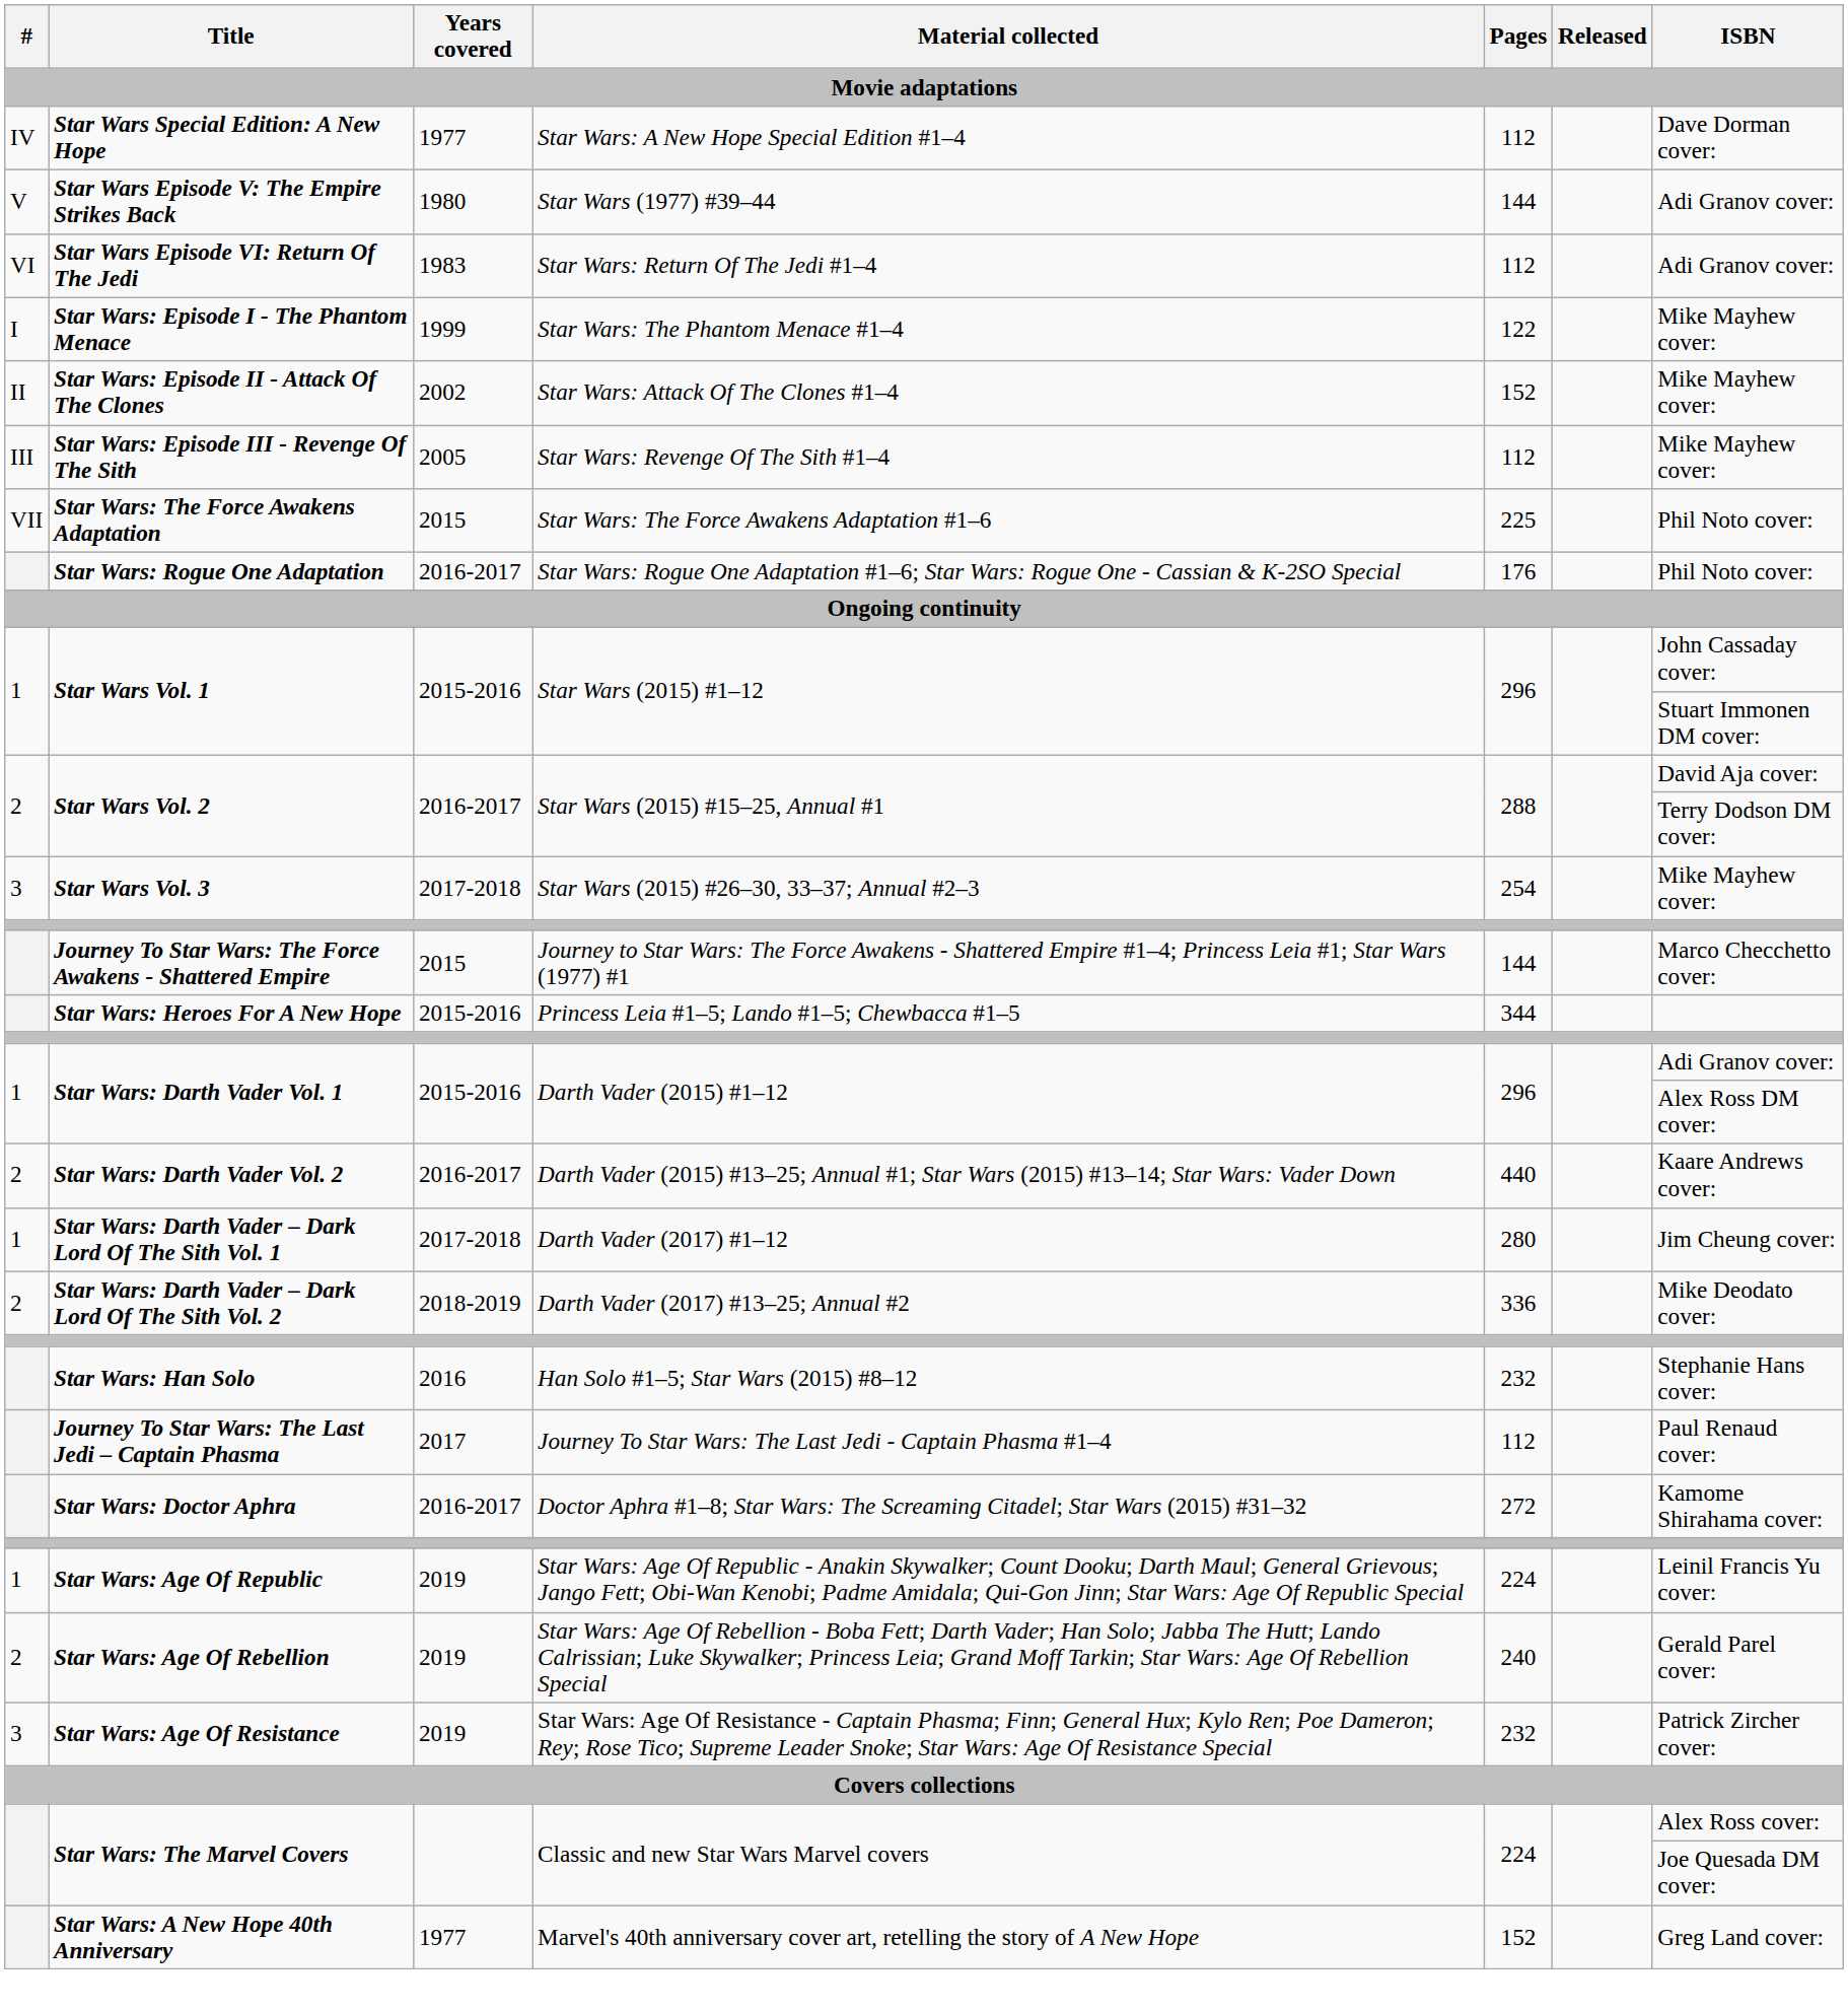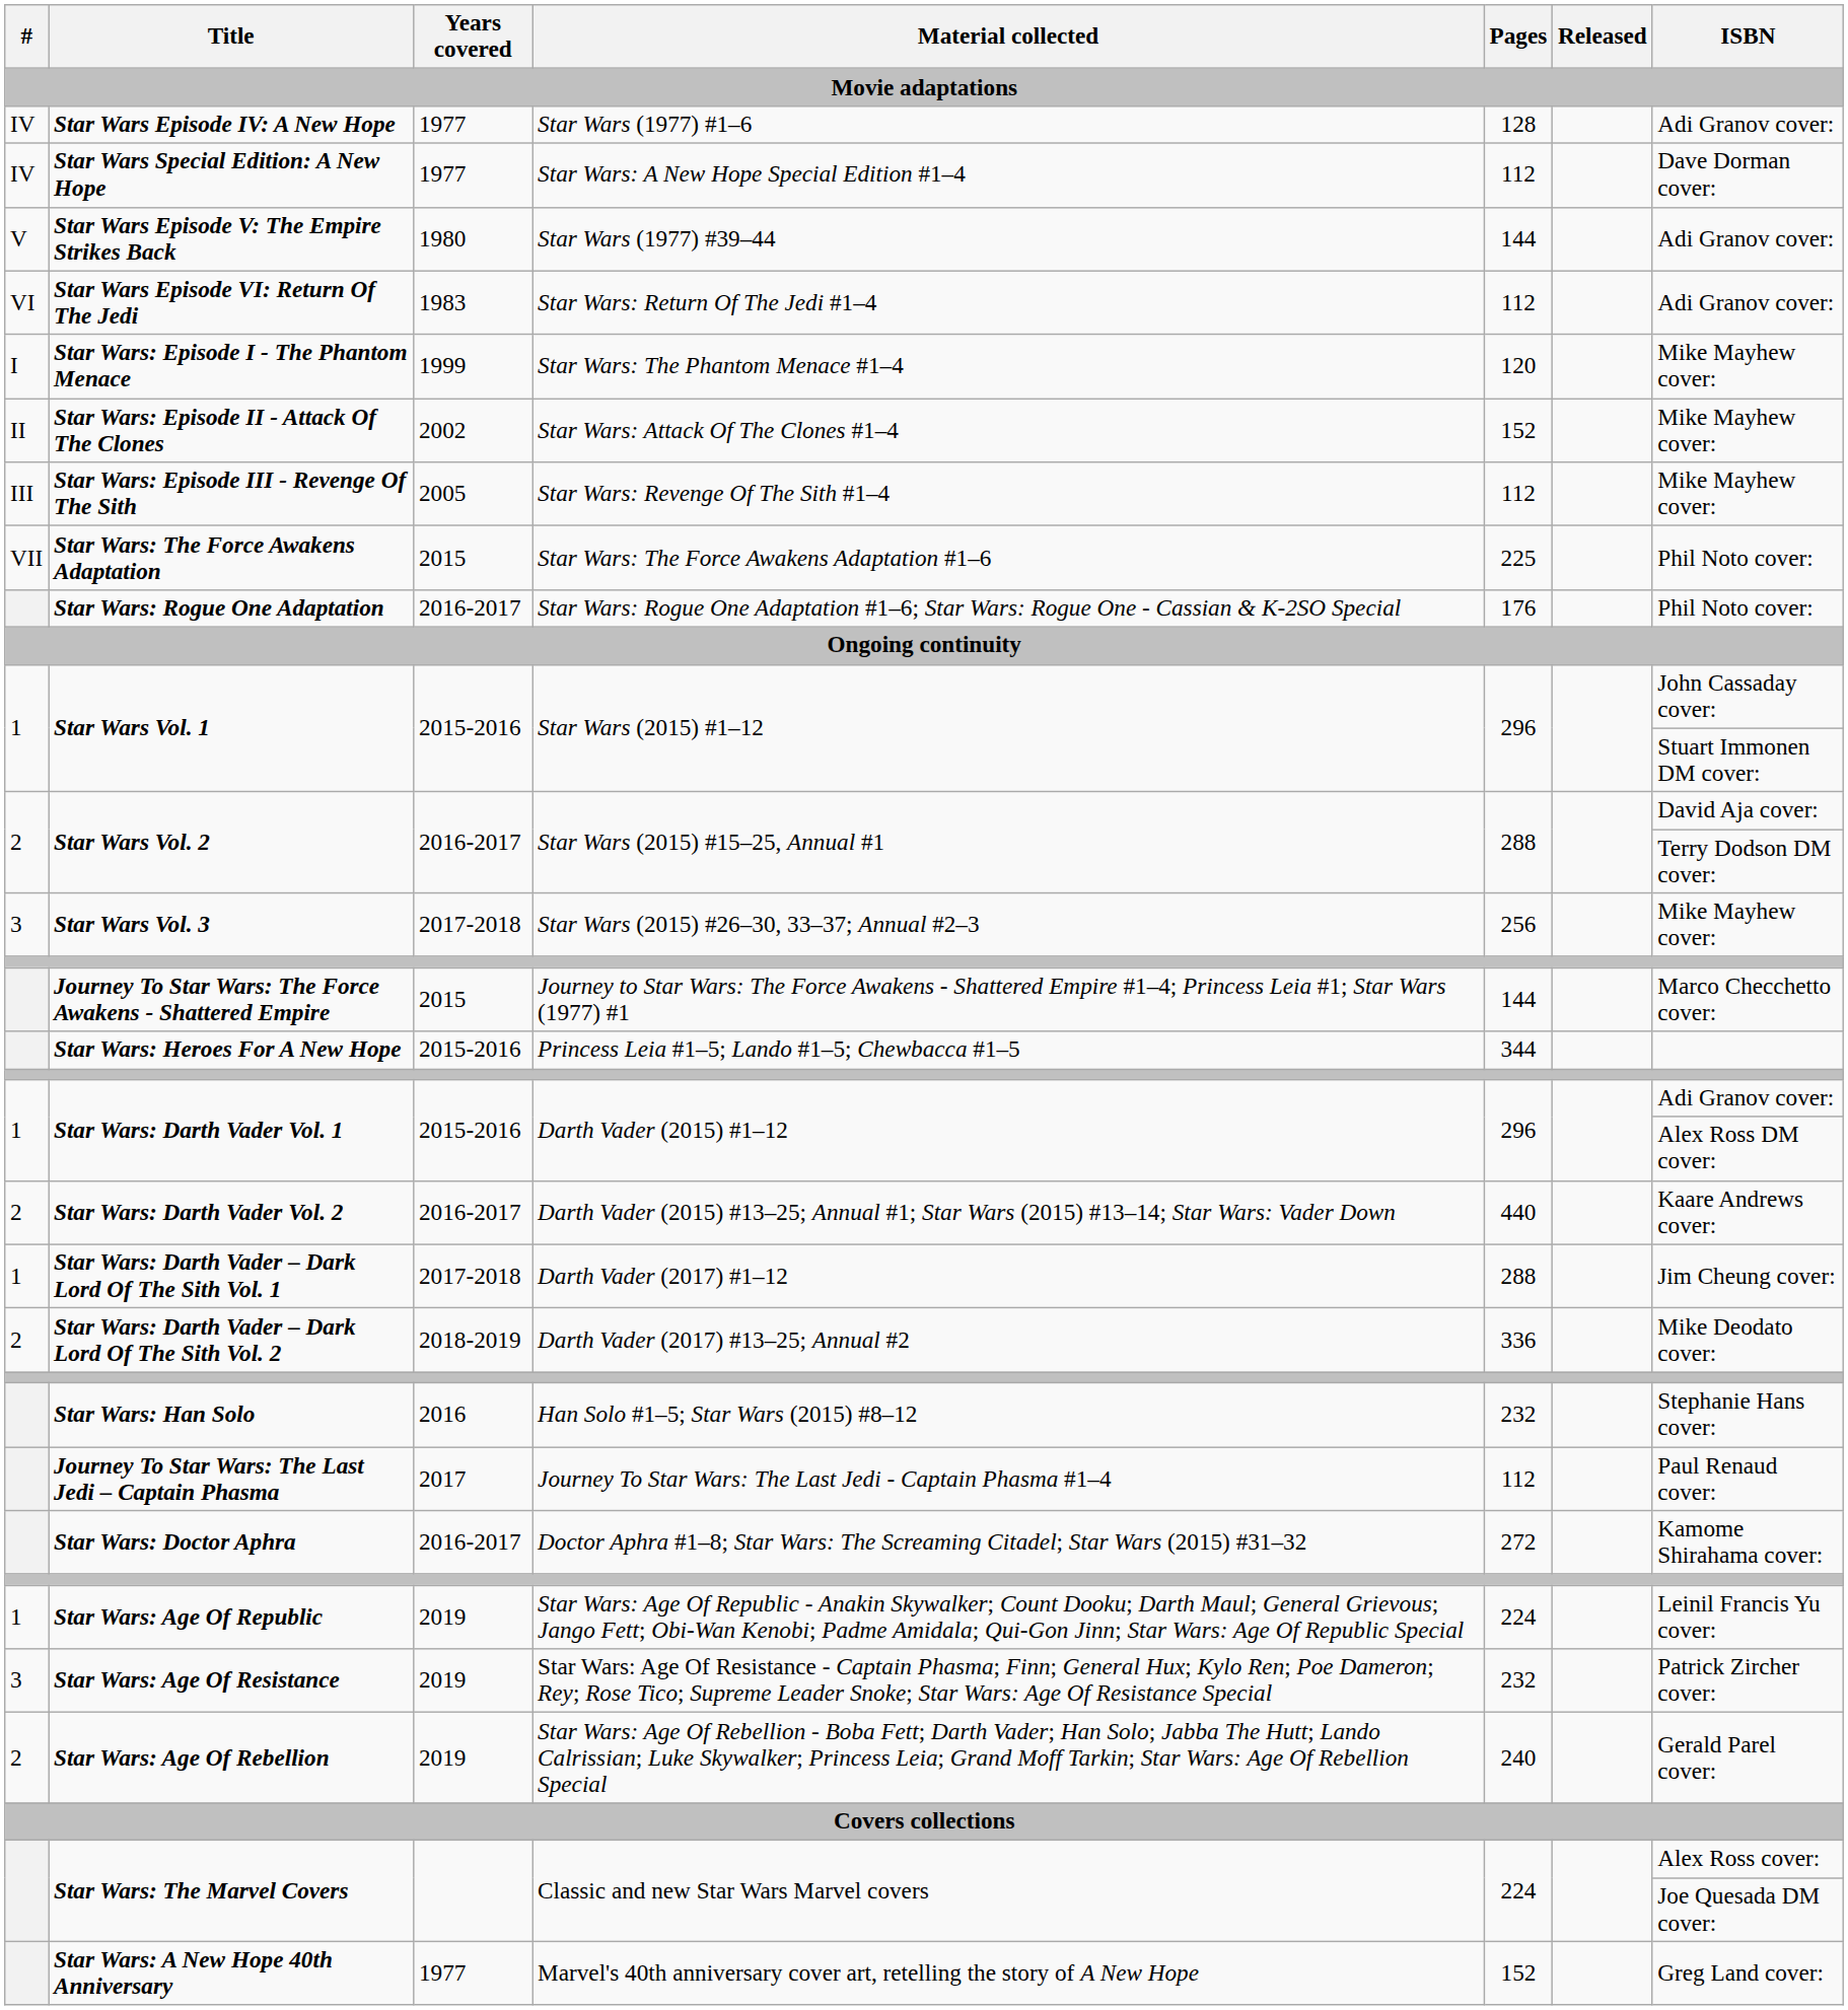+ row: IV | Star Wars Episode IV: A New Hope | 1977 | Star Wars (1977) #1–6 | 128 | Adi Granov cover:
Star Wars: Episode I - The Phantom Menace | Pages: 122 -> 120
Star Wars Vol. 3 | Pages: 254 -> 256
Star Wars: Darth Vader – Dark Lord Of The Sith Vol. 1 | Pages: 280 -> 288
rows swapped: Star Wars: Age Of Rebellion <-> Star Wars: Age Of Resistance
